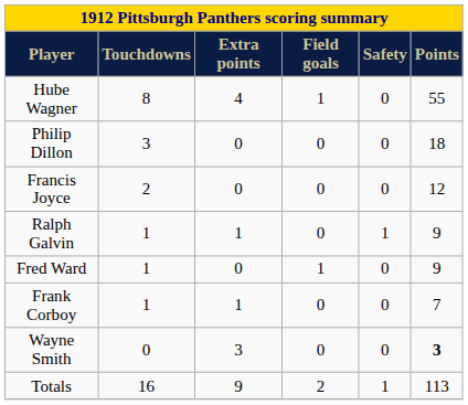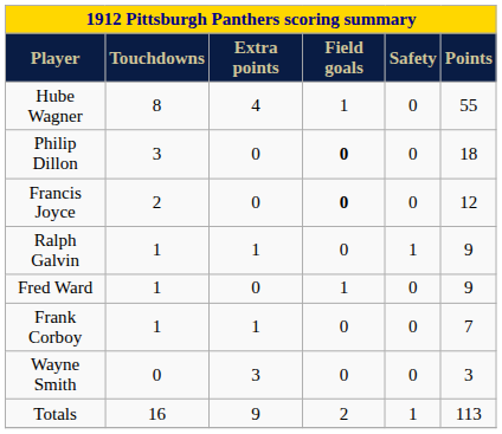Philip Dillon | Field goals: normal -> bold
Francis Joyce | Field goals: normal -> bold
Wayne Smith | Points: bold -> normal
